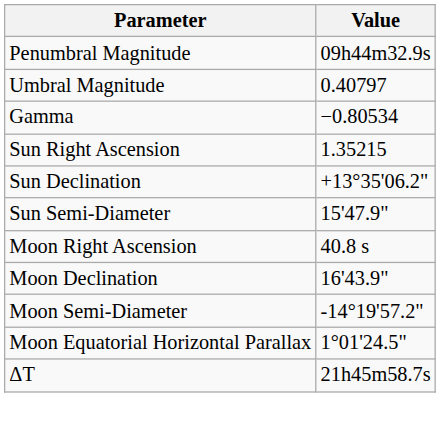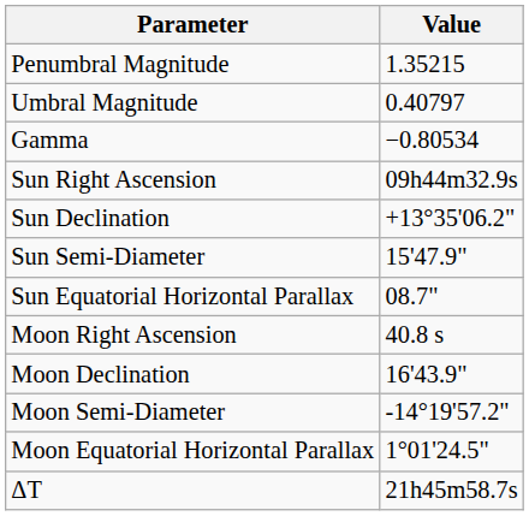Penumbral Magnitude | Value: 09h44m32.9s -> 1.35215
Sun Right Ascension | Value: 1.35215 -> 09h44m32.9s
+ row: Sun Equatorial Horizontal Parallax | 08.7"
